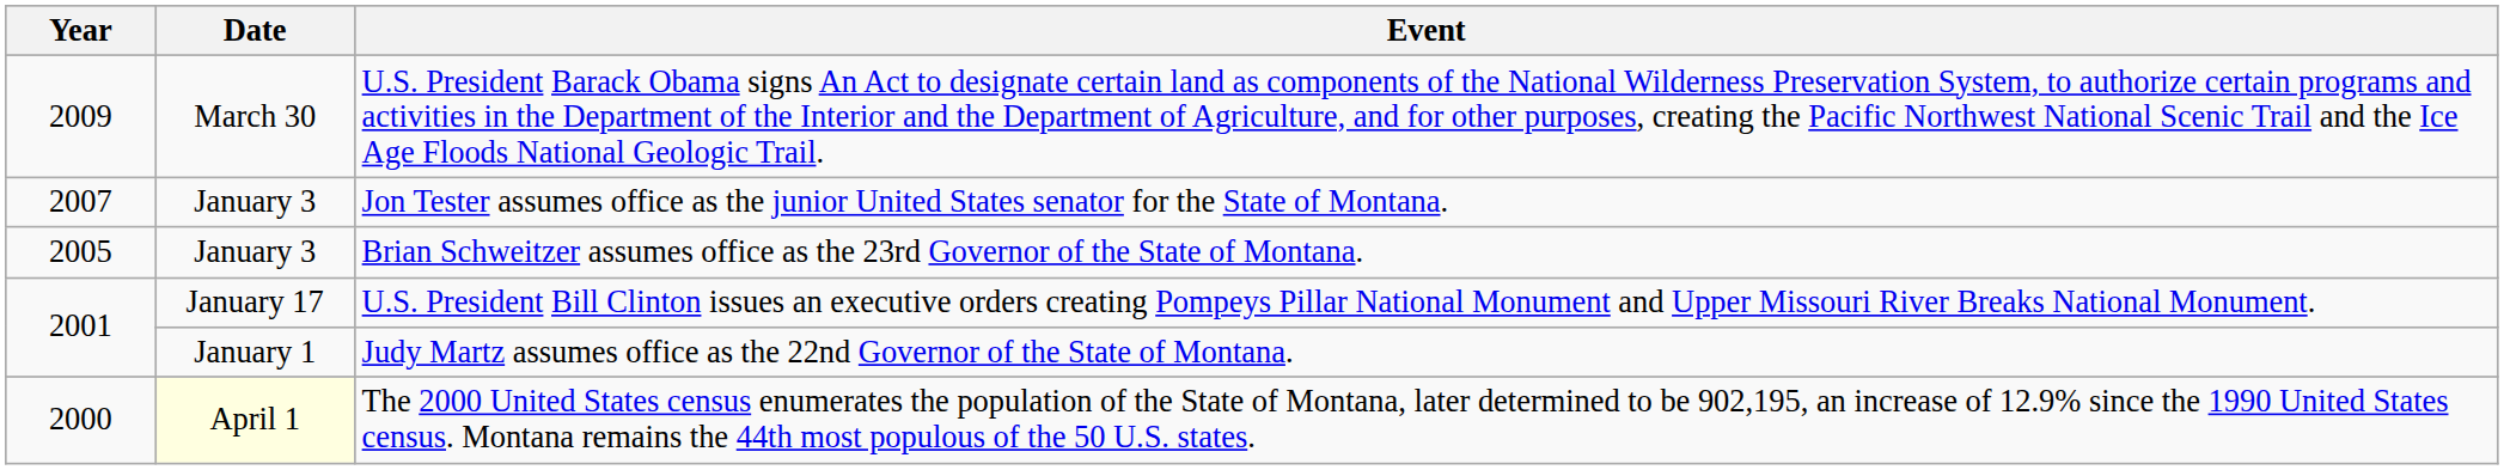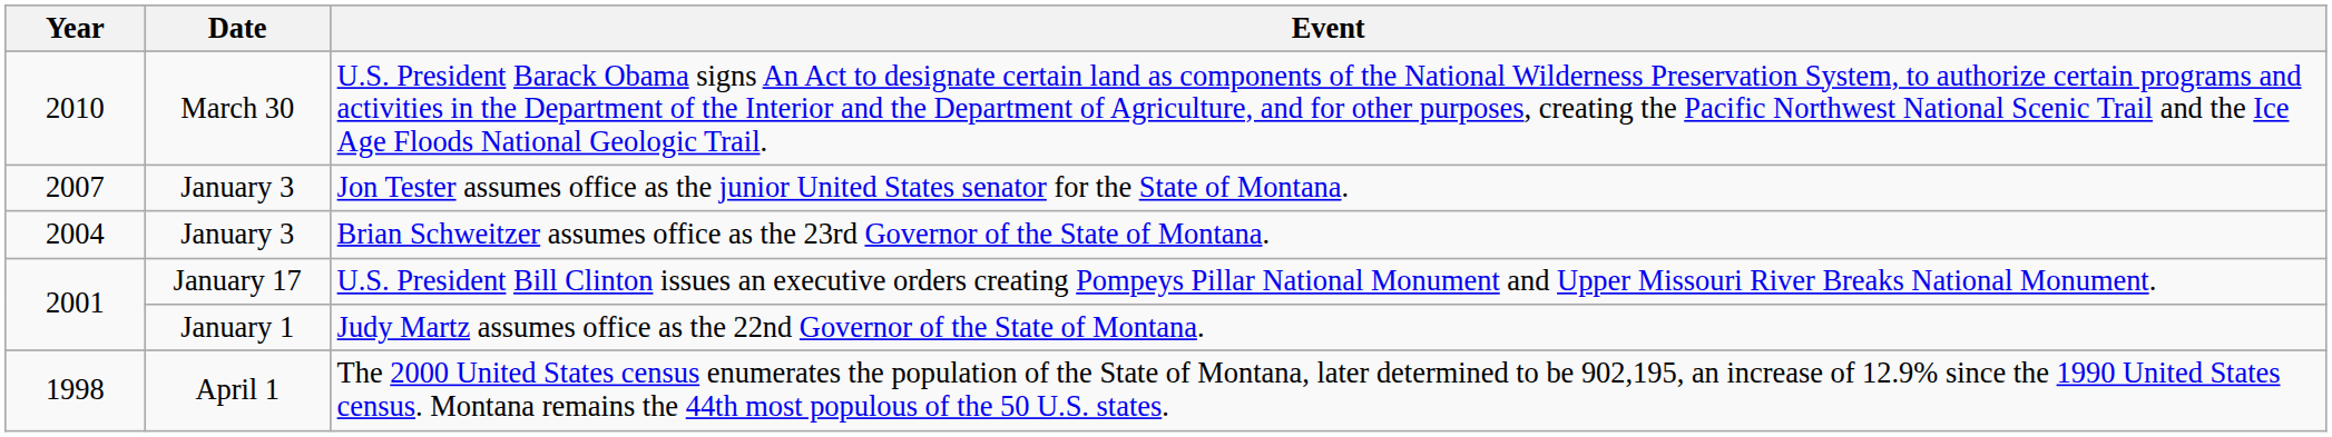row 2 | Year: 2009 -> 2010
row 4 | Year: 2005 -> 2004
row 7 | Year: 2000 -> 1998
row 7 | Date: lightyellow background -> no background
